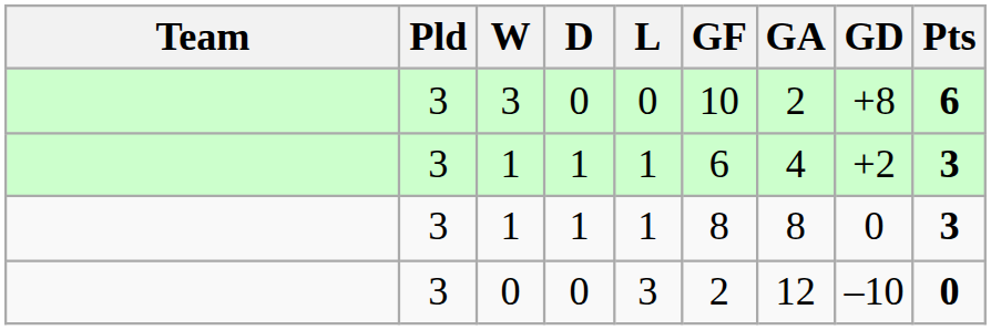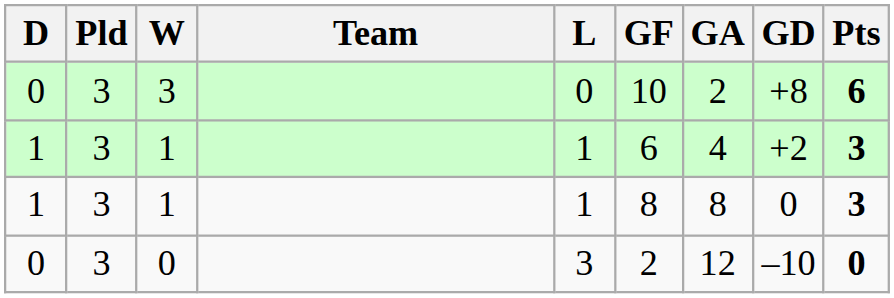columns swapped: Team <-> D
